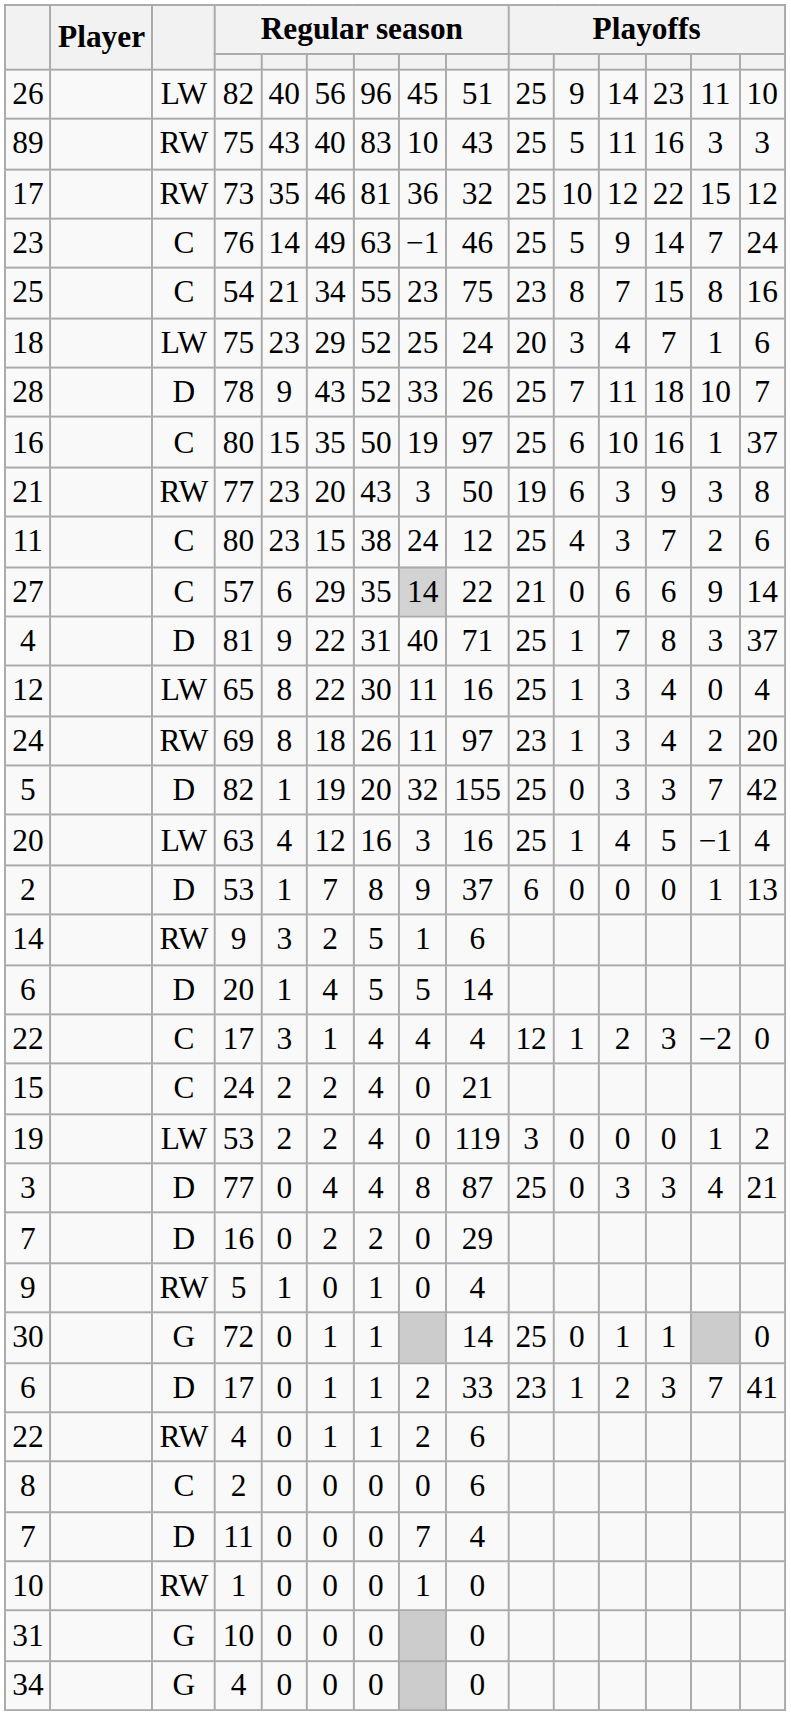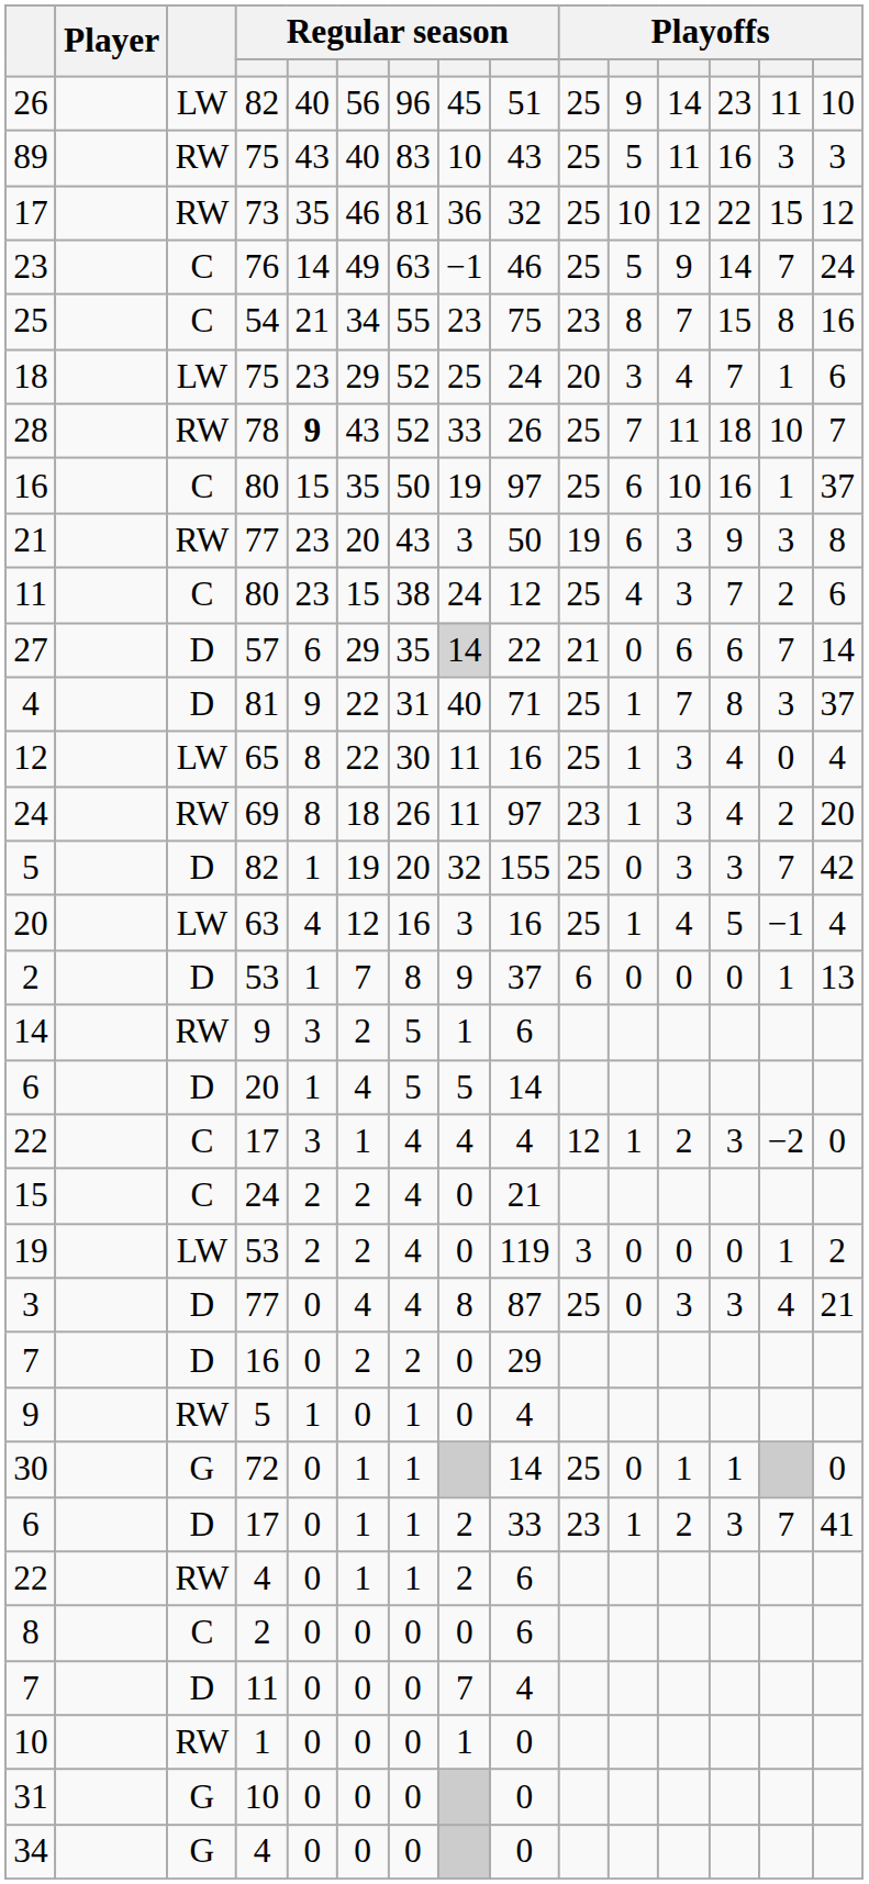28 | column 3: D -> RW
28 | column 5: normal -> bold
27 | column 3: C -> D
27 | column 14: 9 -> 7
